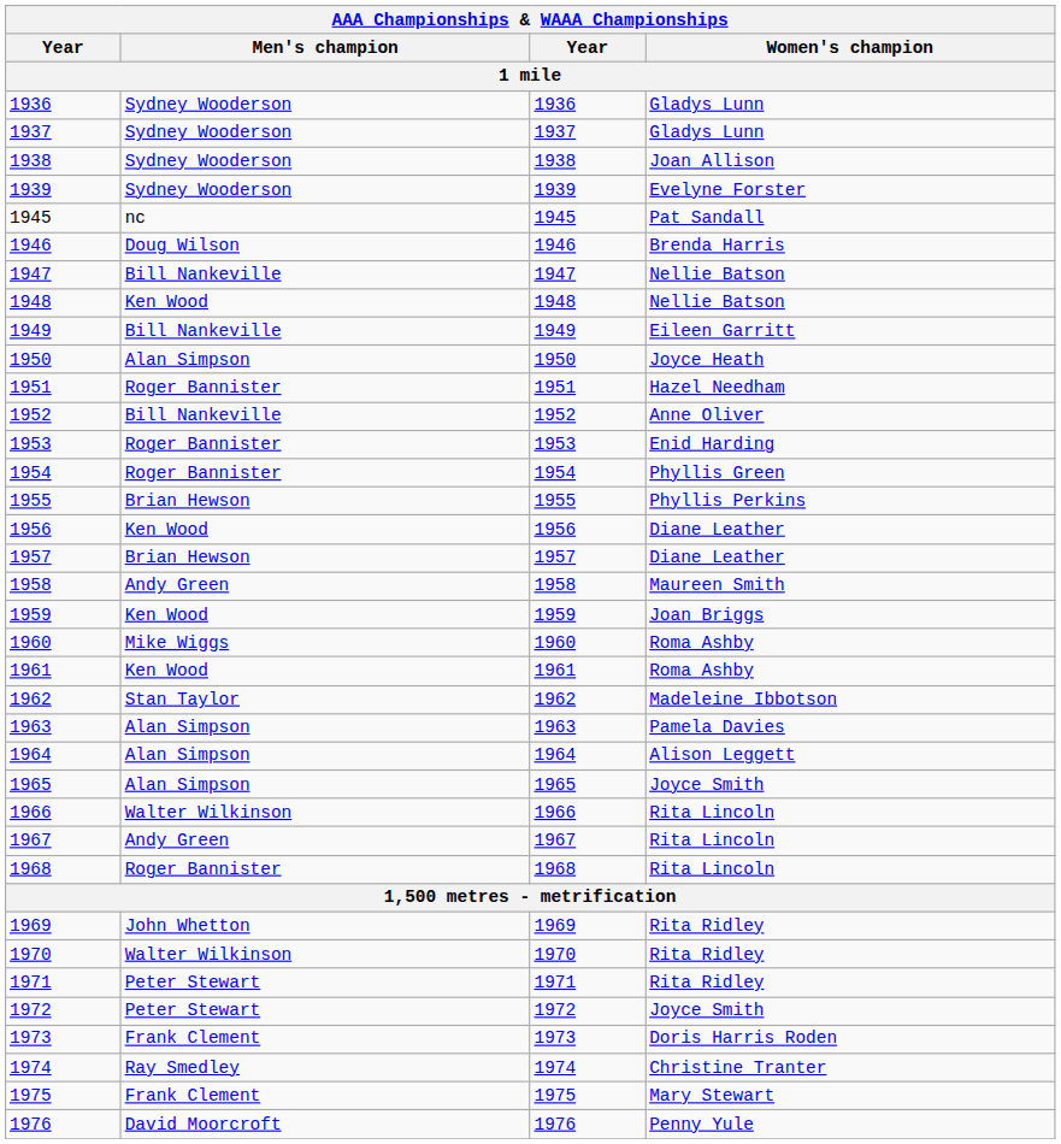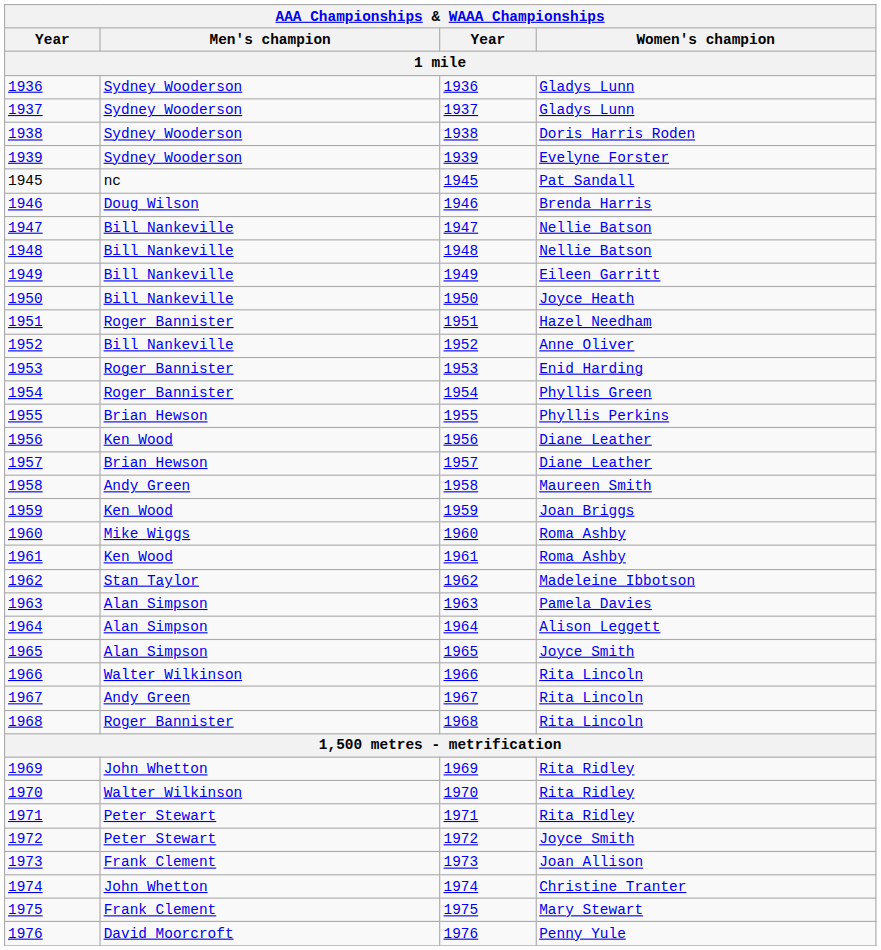row 6 | Women's champion: Joan Allison -> Doris Harris Roden
row 11 | Men's champion: Ken Wood -> Bill Nankeville
row 13 | Men's champion: Alan Simpson -> Bill Nankeville
row 37 | Women's champion: Doris Harris Roden -> Joan Allison
row 38 | Men's champion: Ray Smedley -> John Whetton
